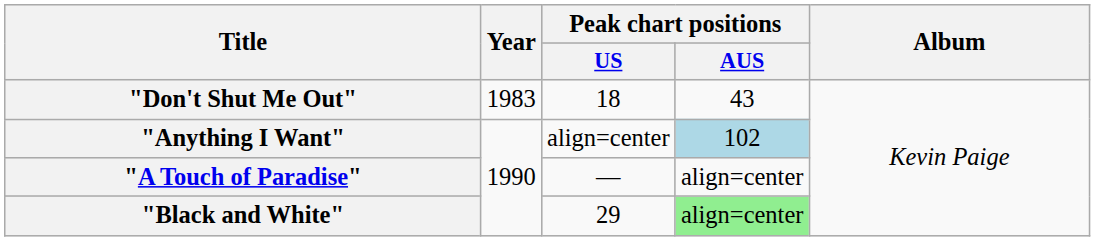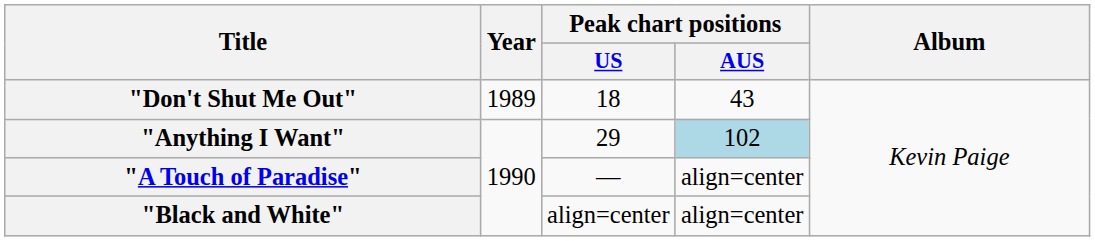"Don't Shut Me Out" | Year: 1983 -> 1989
"Anything I Want" | Peak chart positions / US: align=center -> 29
"Black and White" | Peak chart positions / US: 29 -> align=center
"Black and White" | Peak chart positions / AUS: lightgreen background -> no background
